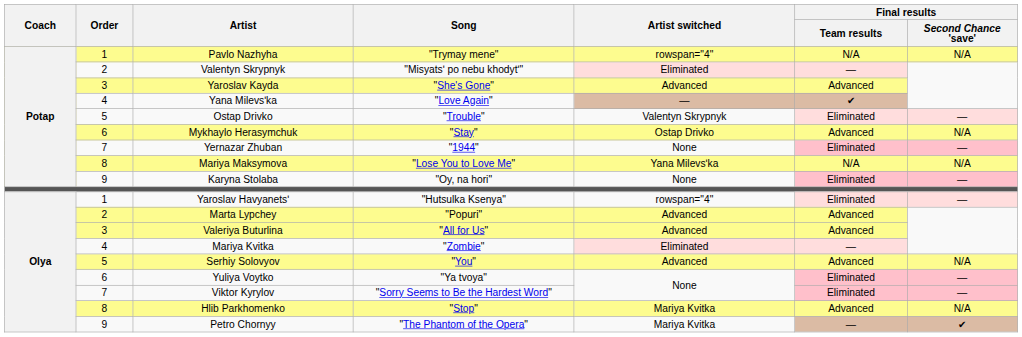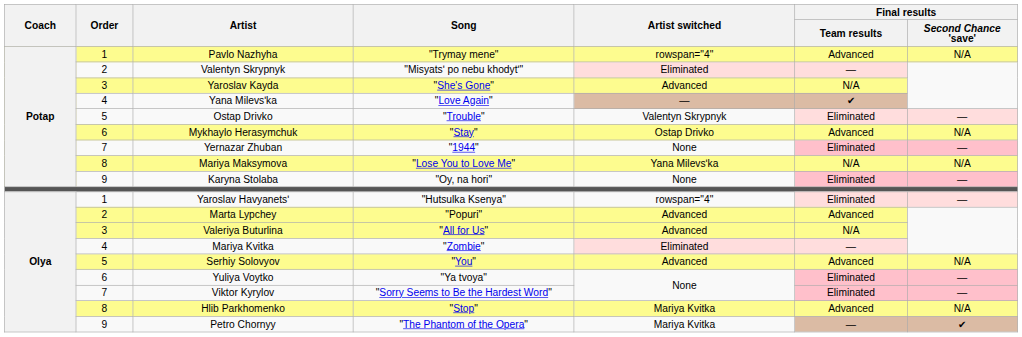Pavlo Nazhyha | Final results / Team results: N/A -> Advanced
Yaroslav Kayda | Final results / Team results: Advanced -> N/A
Valeriya Buturlina | Final results / Team results: Advanced -> N/A
